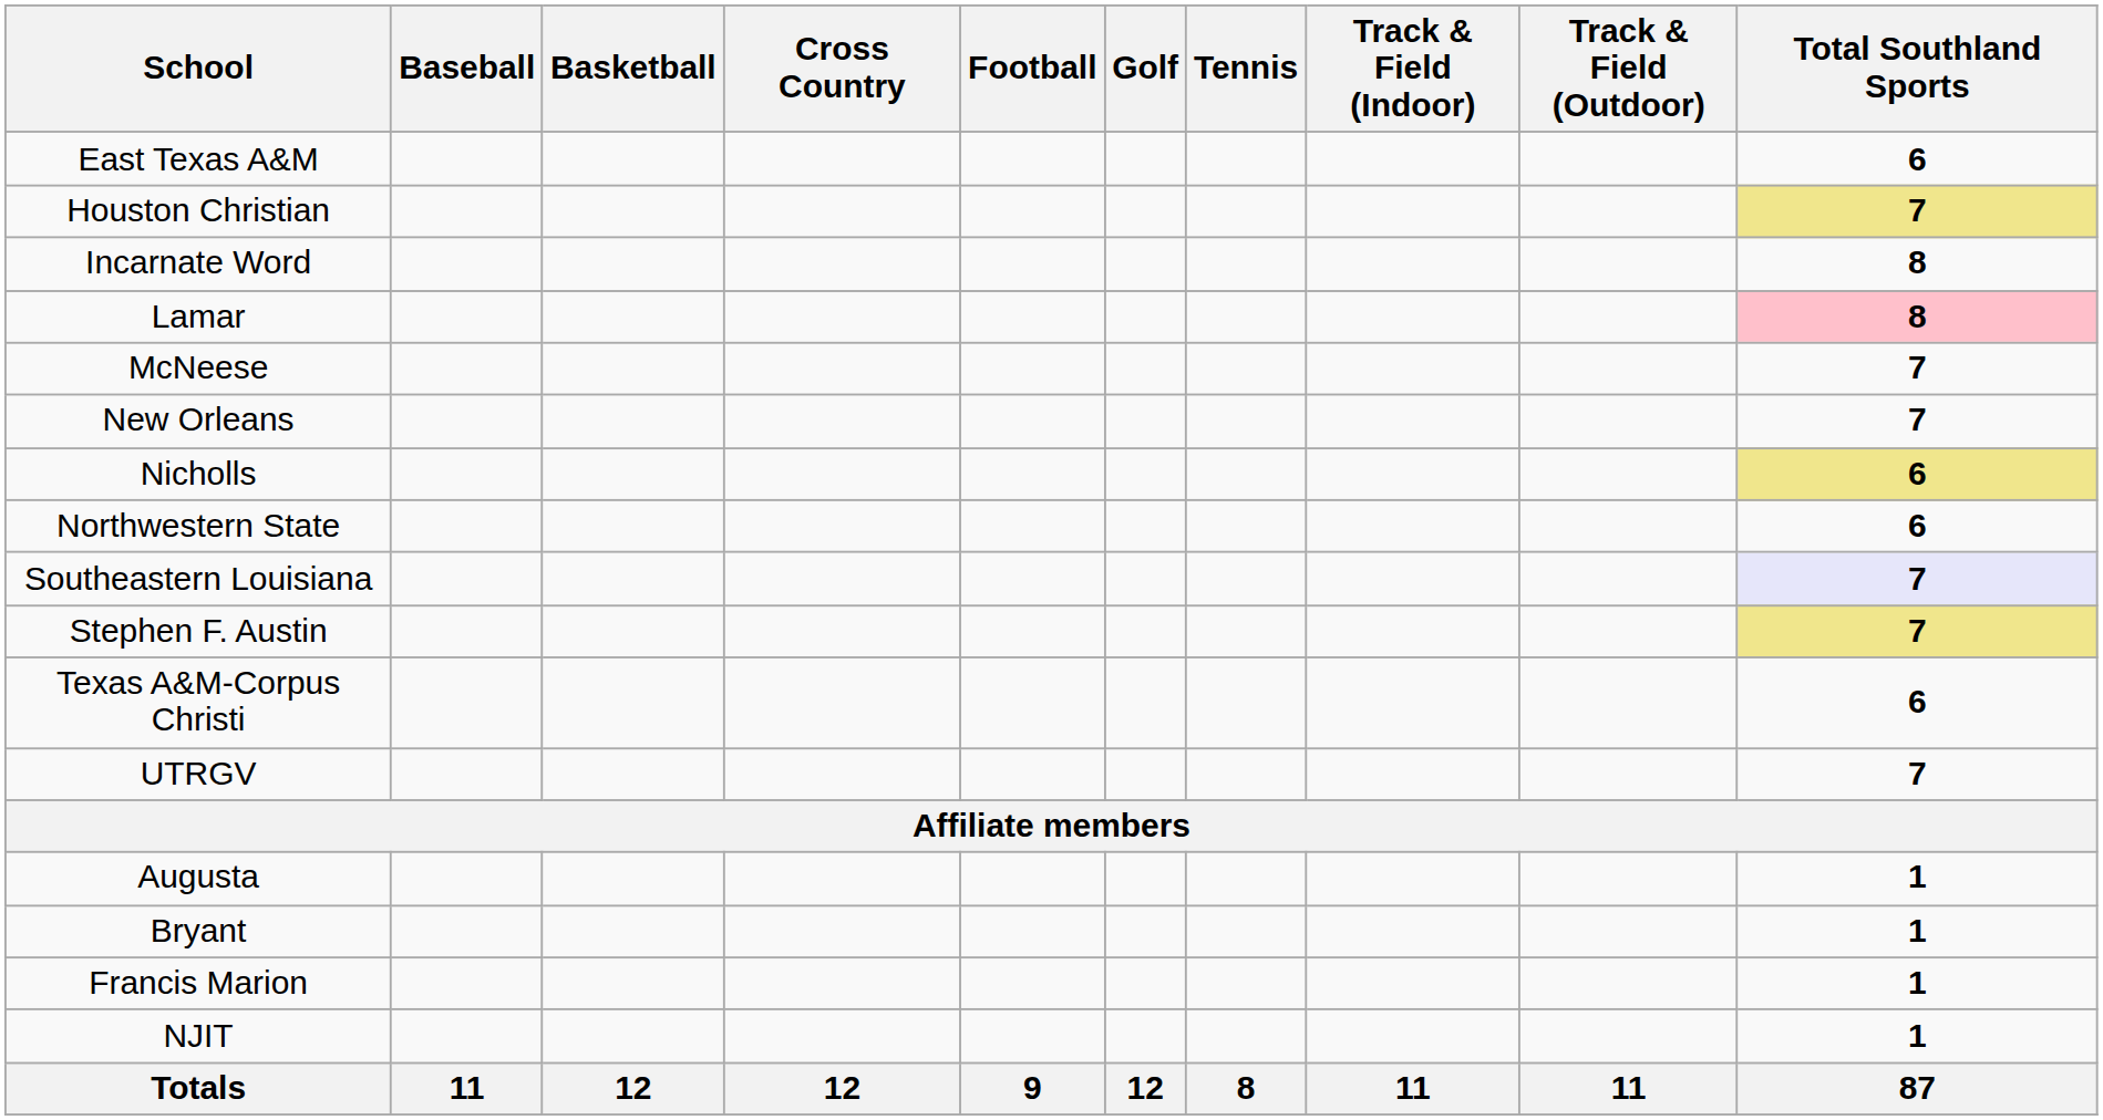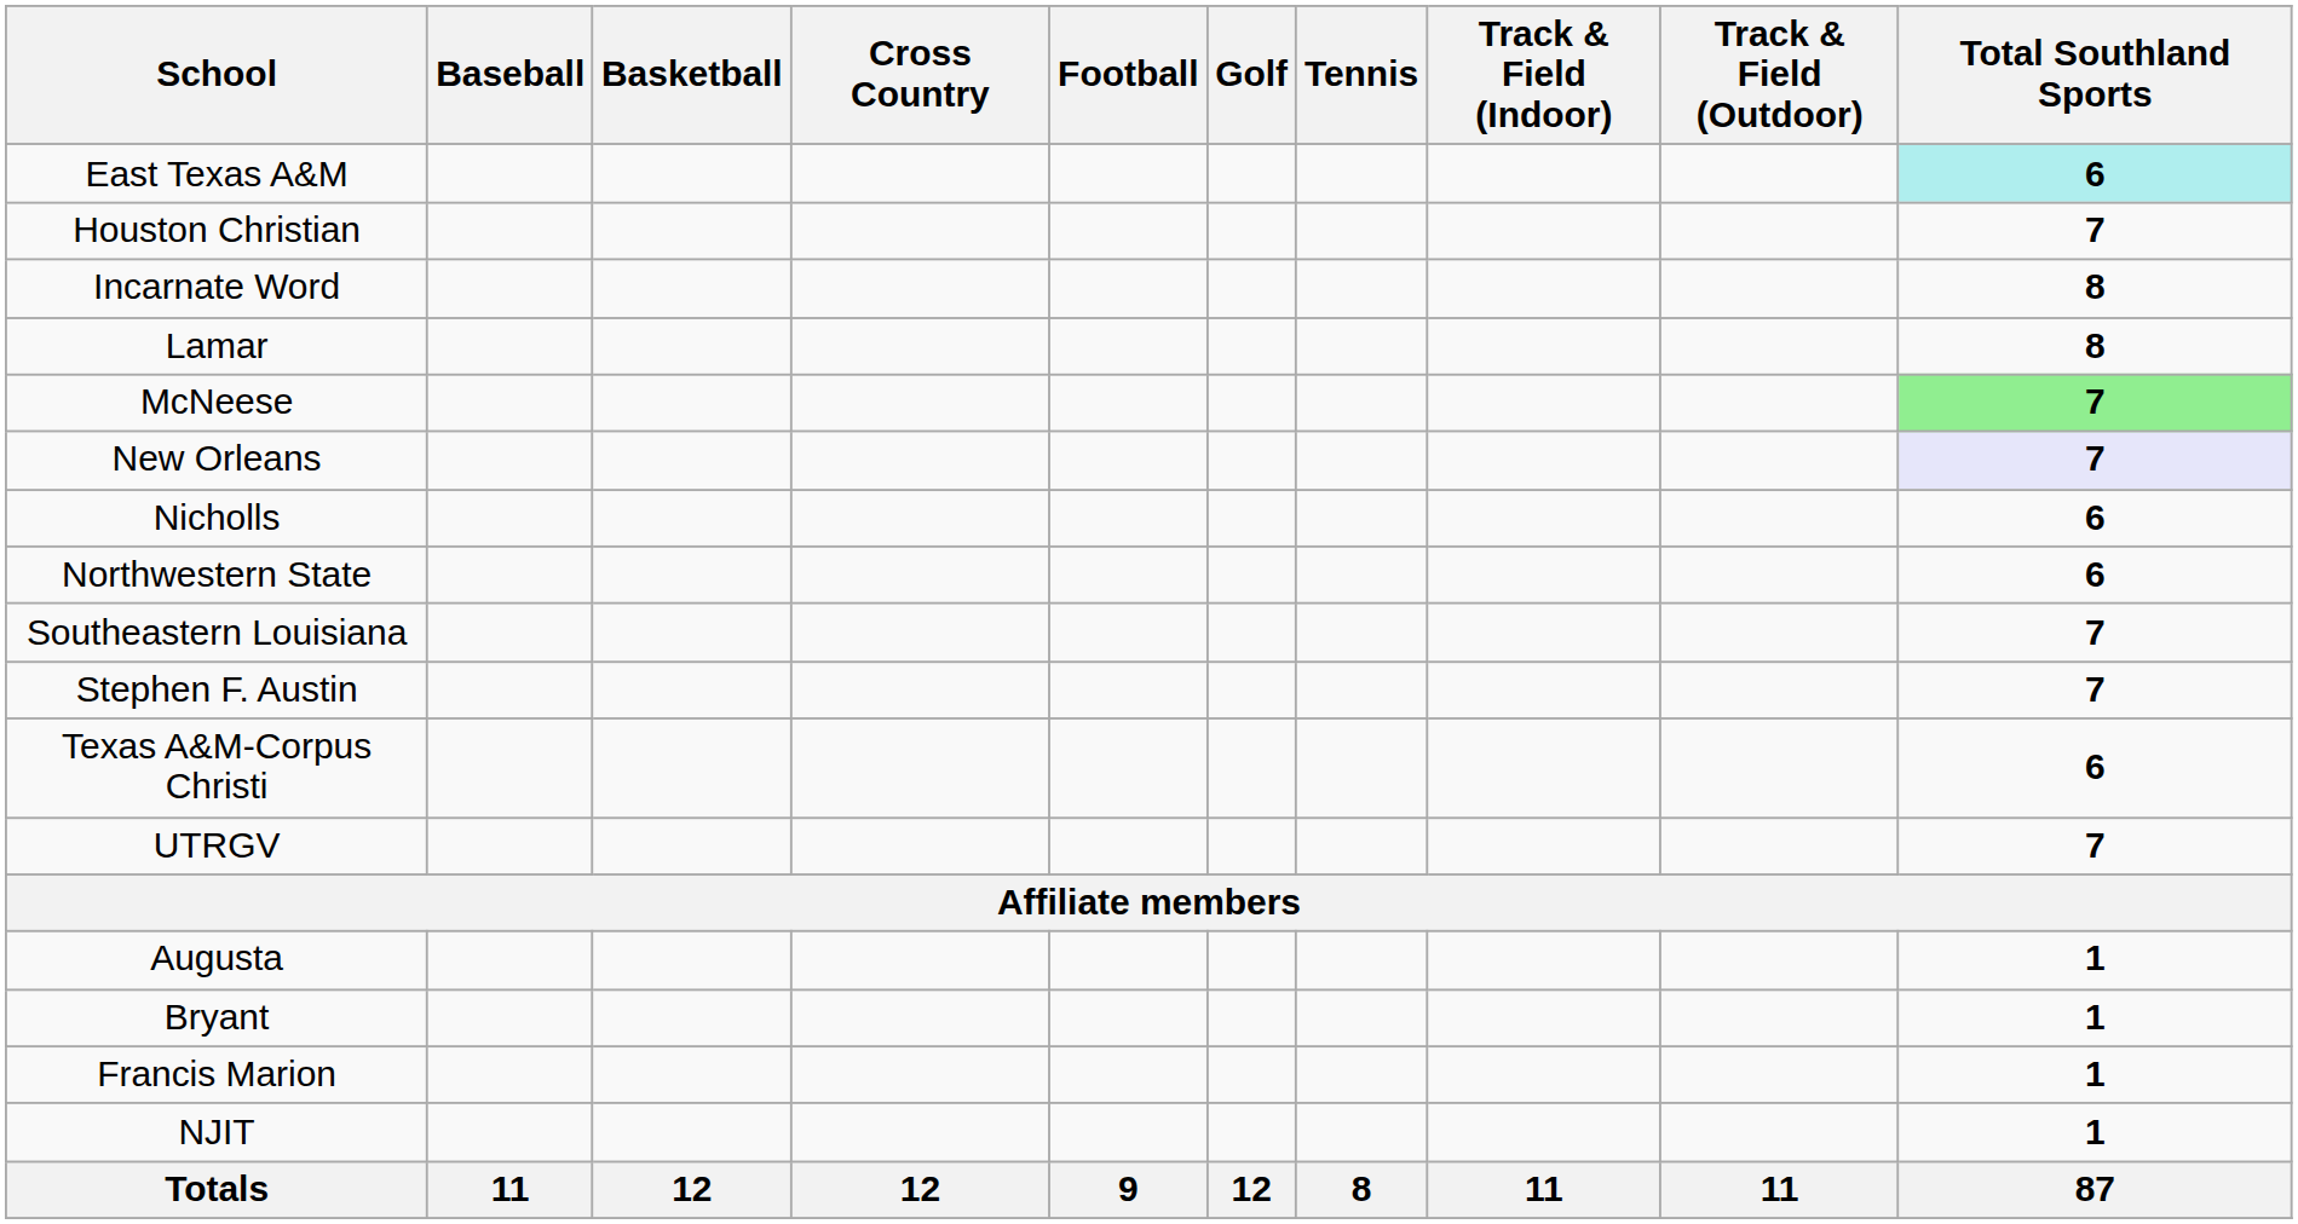East Texas A&M | Total Southland Sports: no background -> paleturquoise background
Houston Christian | Total Southland Sports: khaki background -> no background
Lamar | Total Southland Sports: pink background -> no background
McNeese | Total Southland Sports: no background -> lightgreen background
New Orleans | Total Southland Sports: no background -> lavender background
Nicholls | Total Southland Sports: khaki background -> no background
Southeastern Louisiana | Total Southland Sports: lavender background -> no background
Stephen F. Austin | Total Southland Sports: khaki background -> no background
